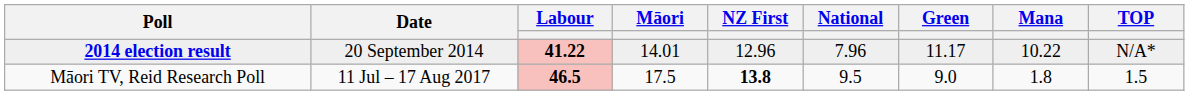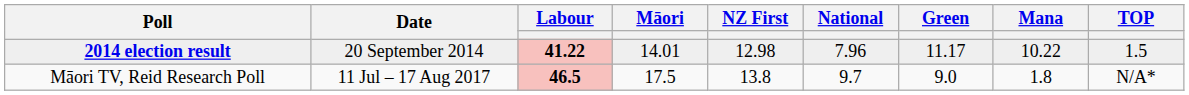2014 election result | NZ First: 12.96 -> 12.98
2014 election result | TOP: N/A* -> 1.5
Māori TV, Reid Research Poll | NZ First: bold -> normal
Māori TV, Reid Research Poll | National: 9.5 -> 9.7
Māori TV, Reid Research Poll | TOP: 1.5 -> N/A*
